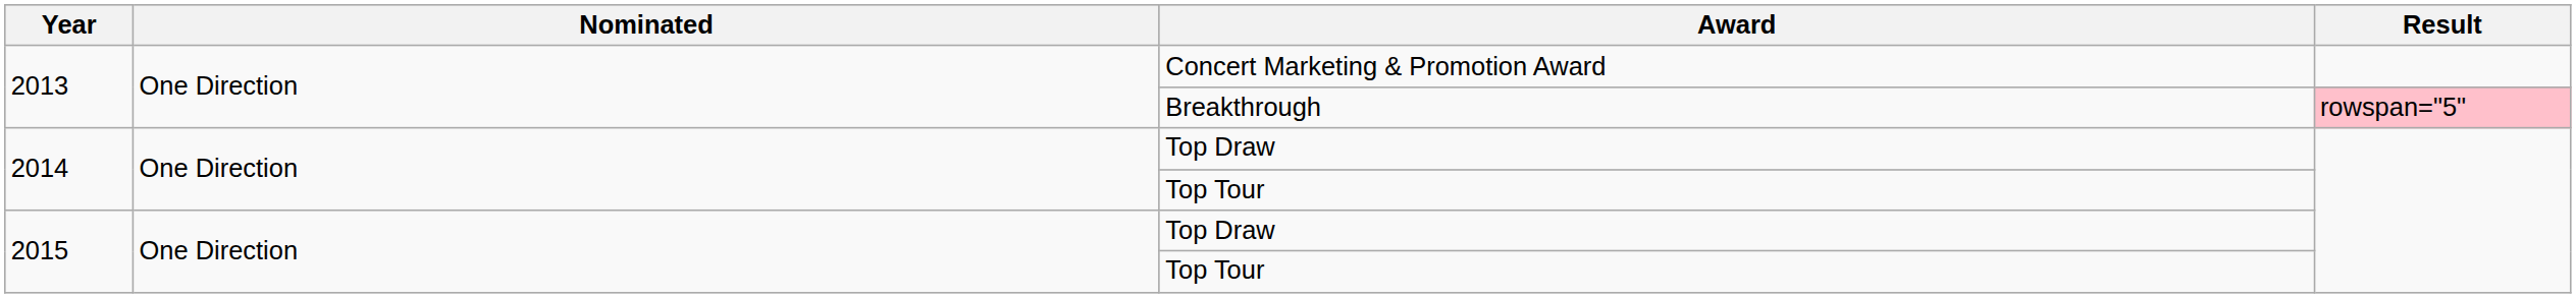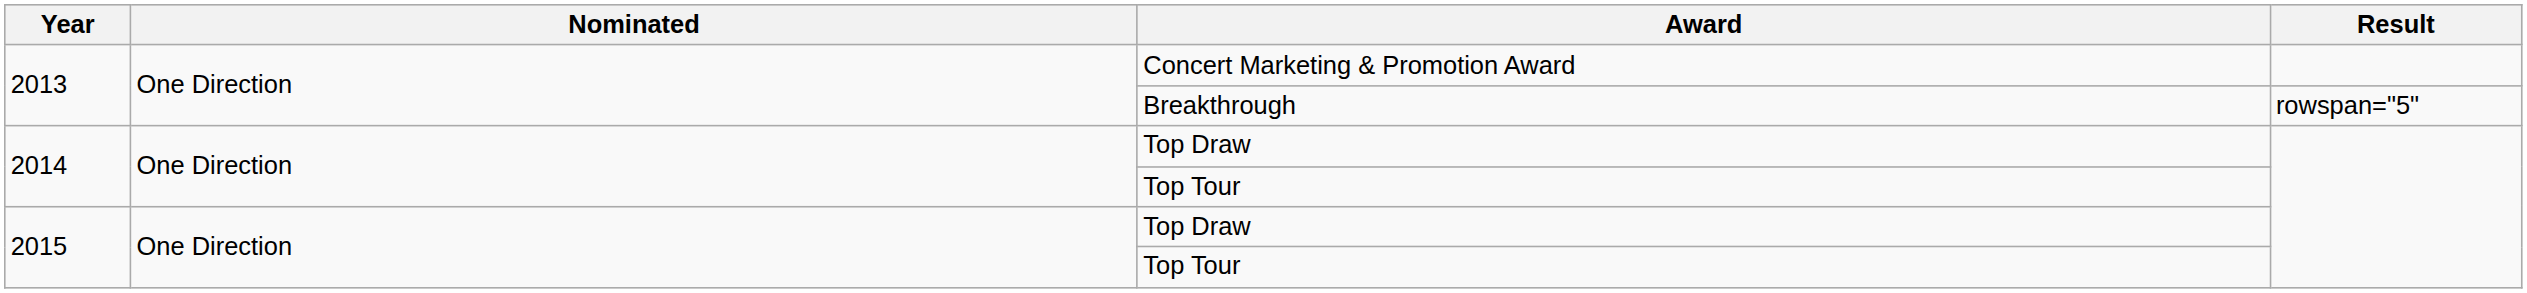Breakthrough | Result: pink background -> no background
